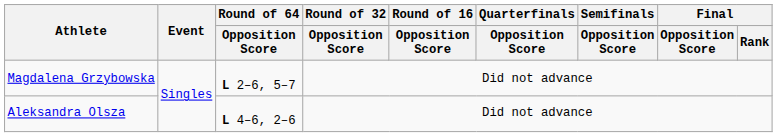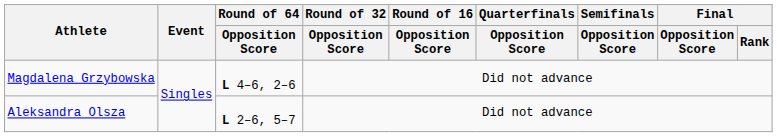Magdalena Grzybowska | Round of 64 / Opposition Score: L 2–6, 5–7 -> L 4–6, 2–6
Aleksandra Olsza | Round of 64 / Opposition Score: L 4–6, 2–6 -> L 2–6, 5–7
